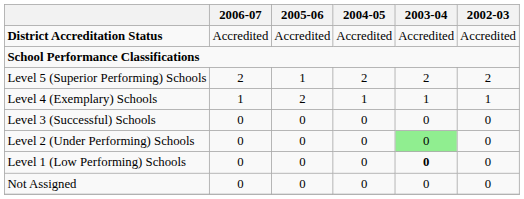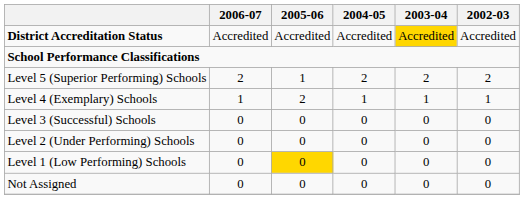District Accreditation Status | 2003-04: no background -> gold background
Level 2 (Under Performing) Schools | 2003-04: lightgreen background -> no background
Level 1 (Low Performing) Schools | 2005-06: no background -> gold background
Level 1 (Low Performing) Schools | 2003-04: bold -> normal
